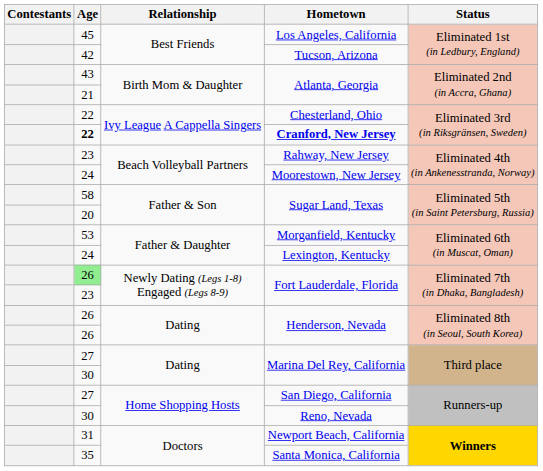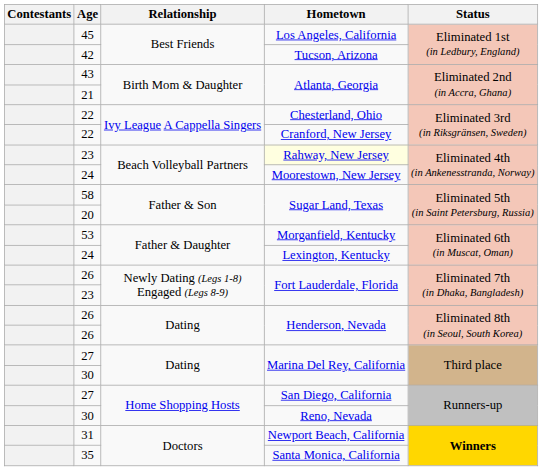Cranford, New Jersey | Age: bold -> normal
Cranford, New Jersey | Hometown: bold -> normal
Rahway, New Jersey | Hometown: no background -> lightyellow background
26 / Fort Lauderdale, Florida | Age: lightgreen background -> no background
